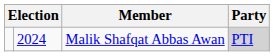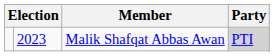Malik Shafqat Abbas Awan | column 2: 2024 -> 2023
